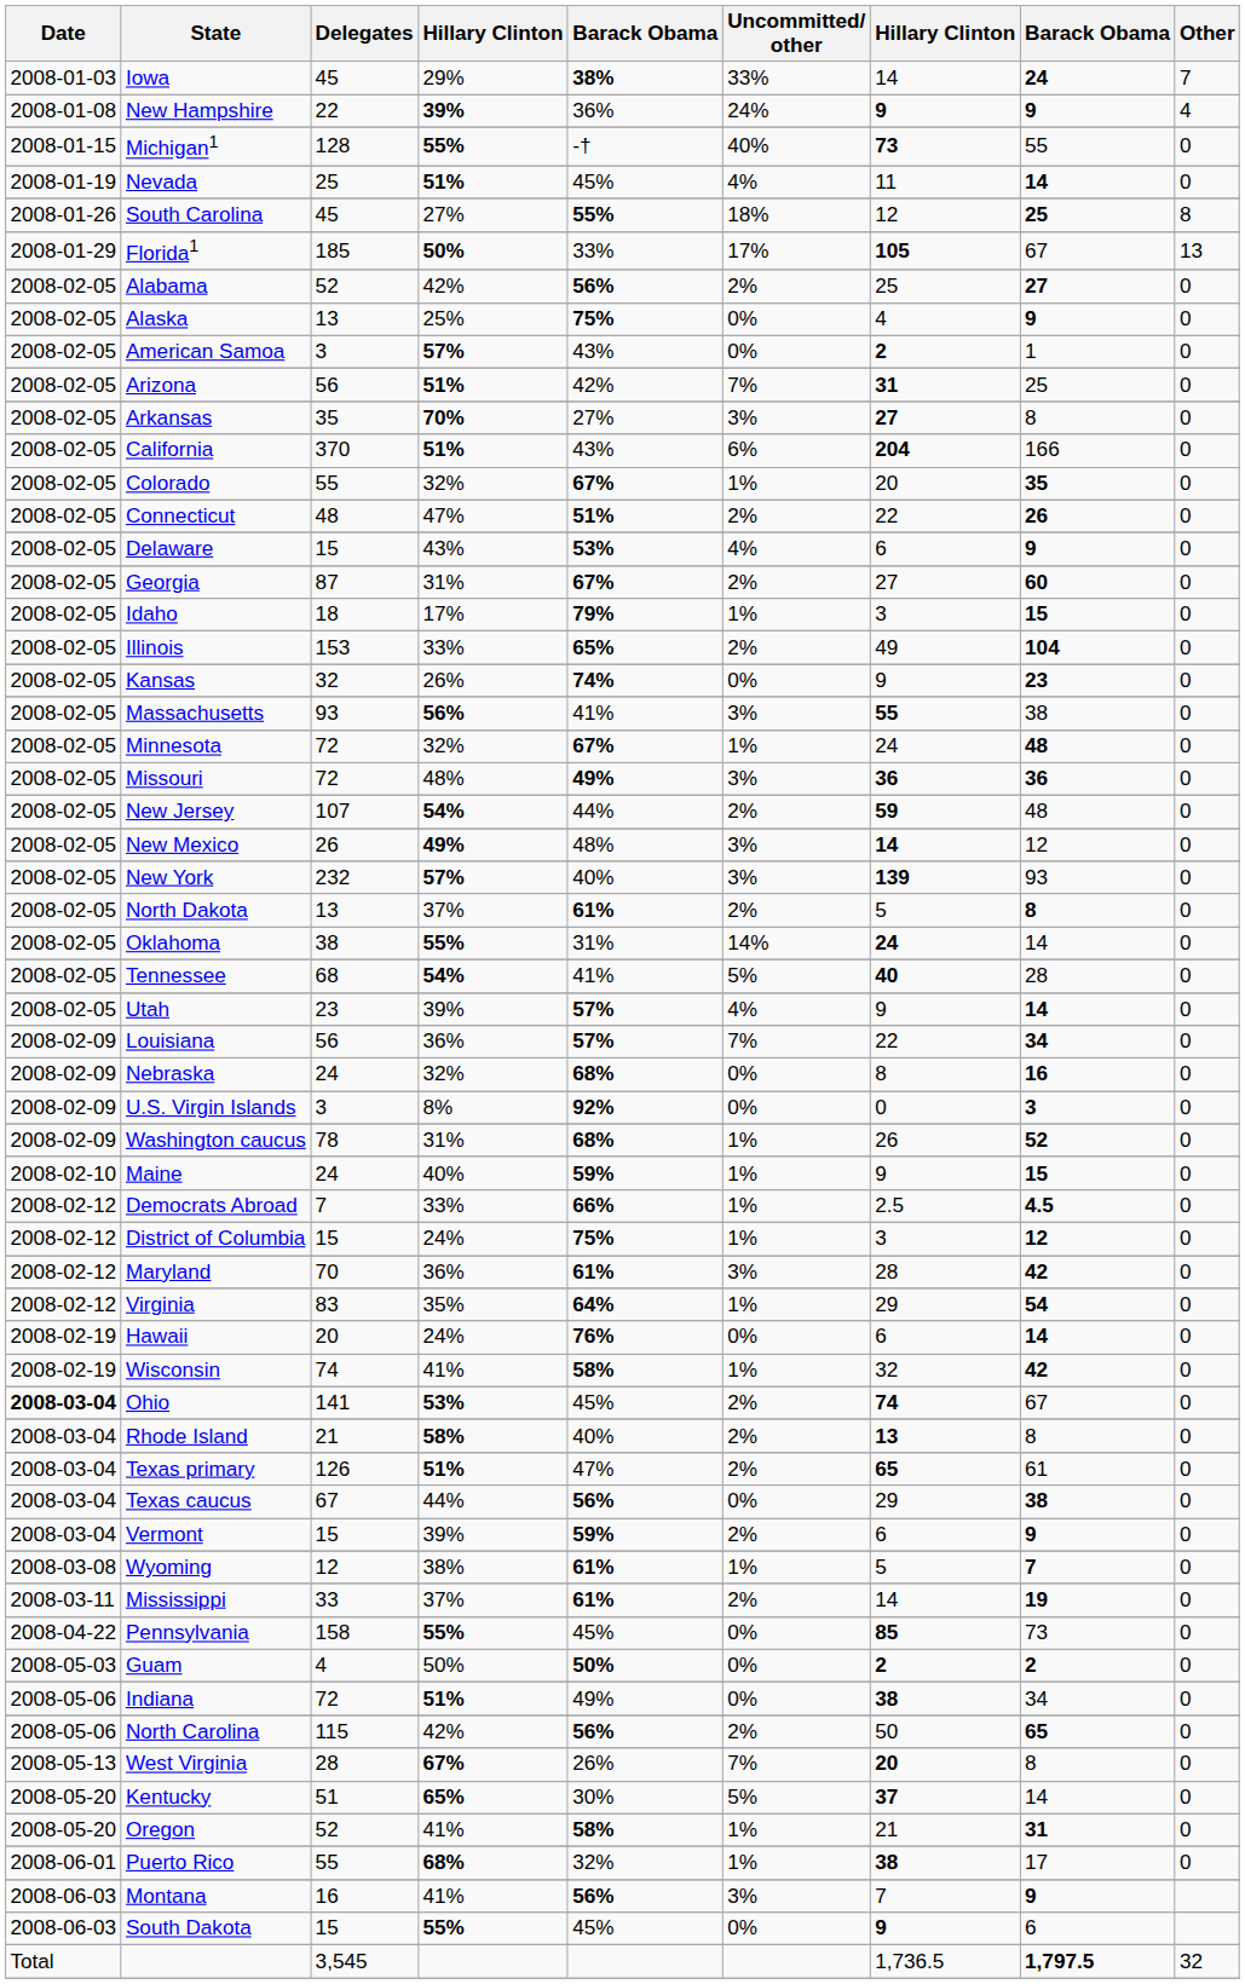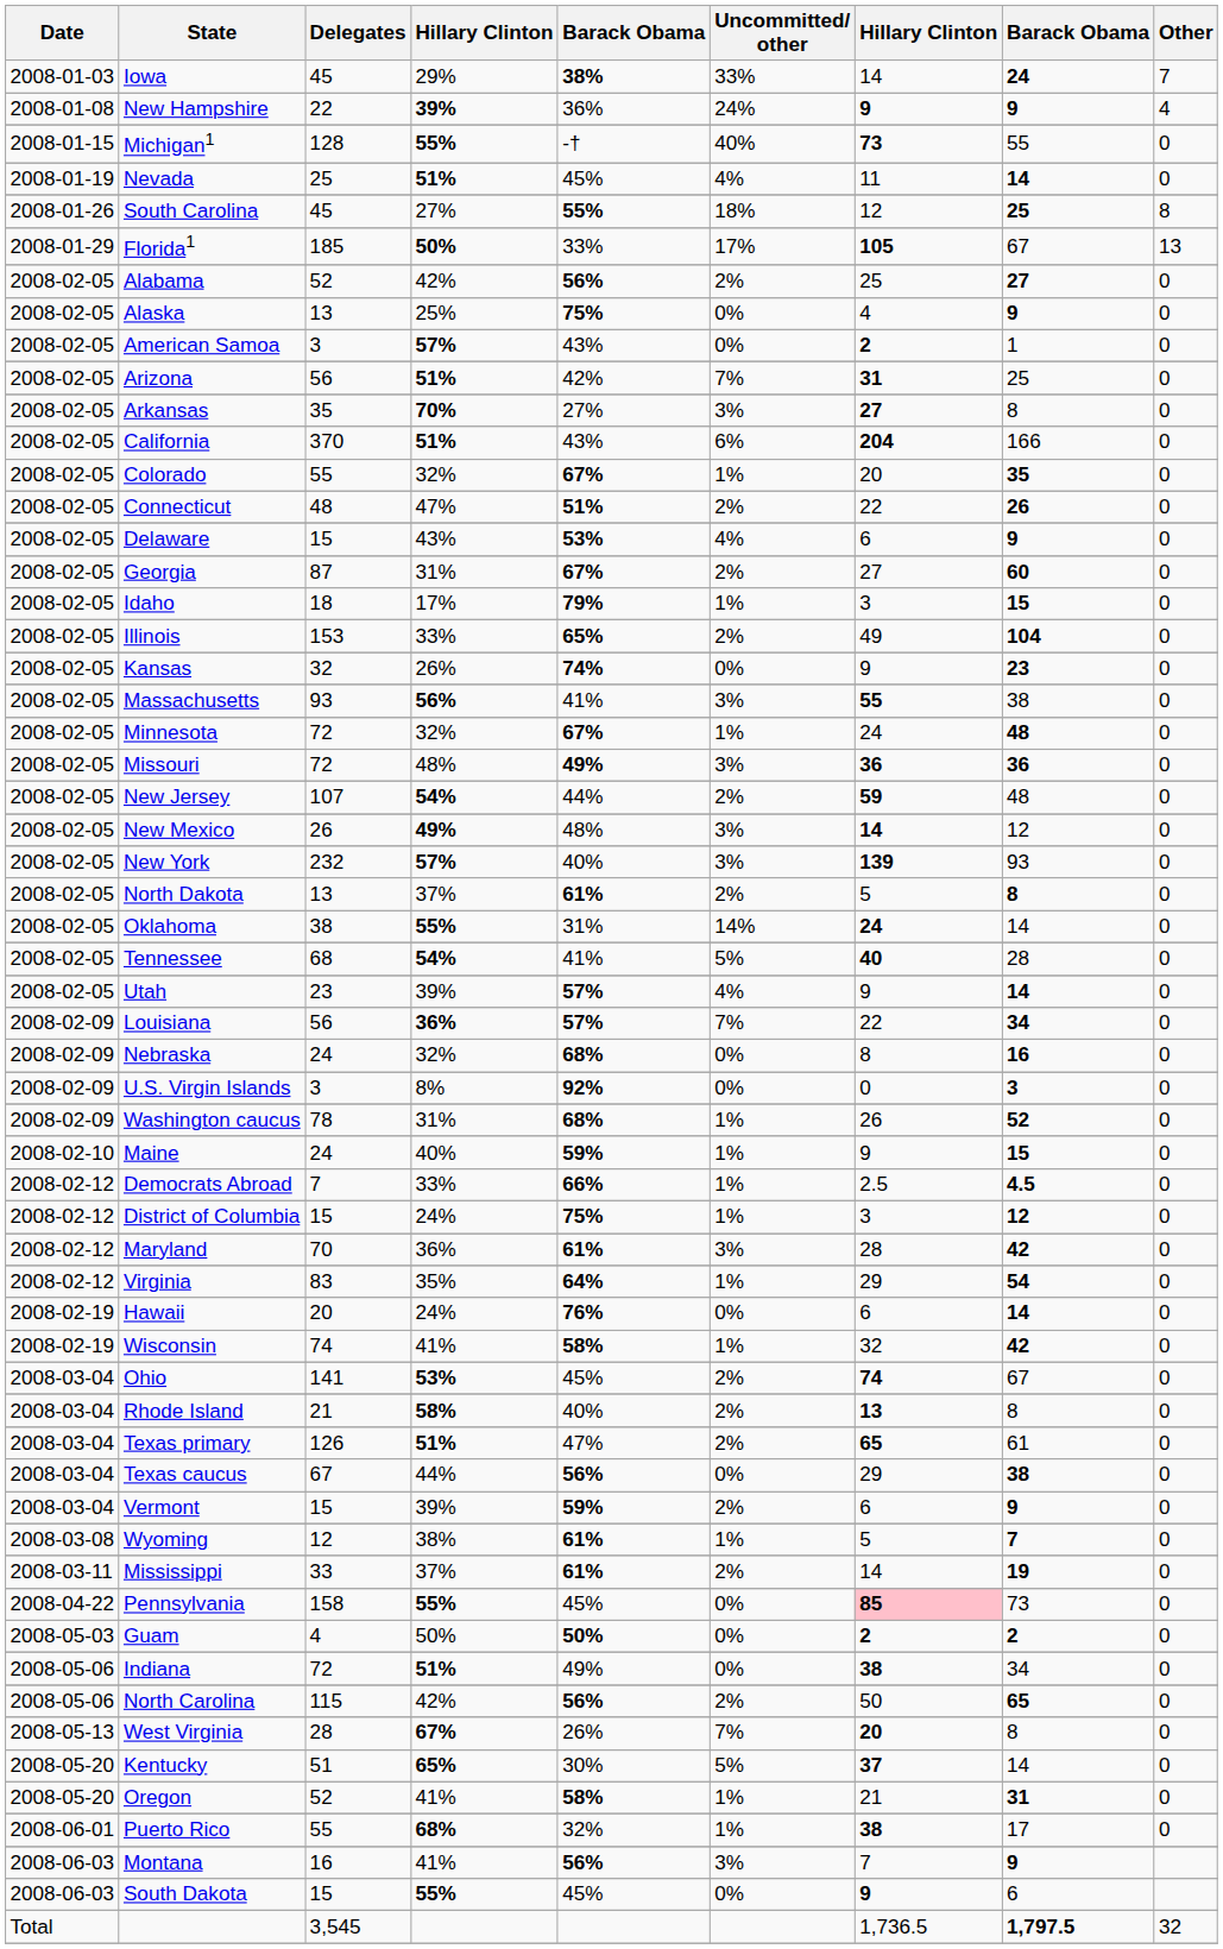Louisiana | column 4: normal -> bold
Ohio | Date: bold -> normal
Pennsylvania | column 7: no background -> pink background
